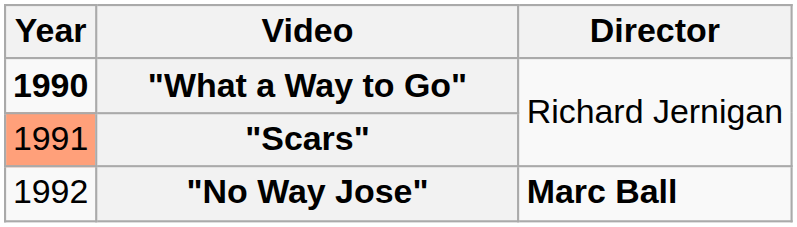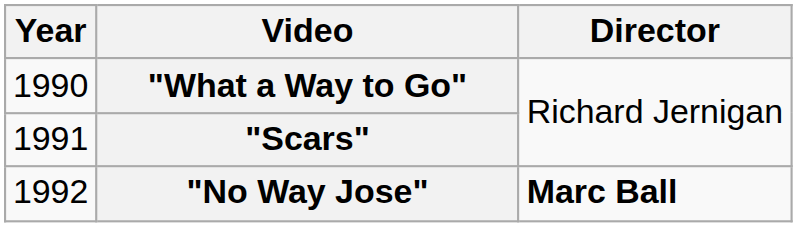"What a Way to Go" | Year: bold -> normal
"Scars" | Year: lightsalmon background -> no background
